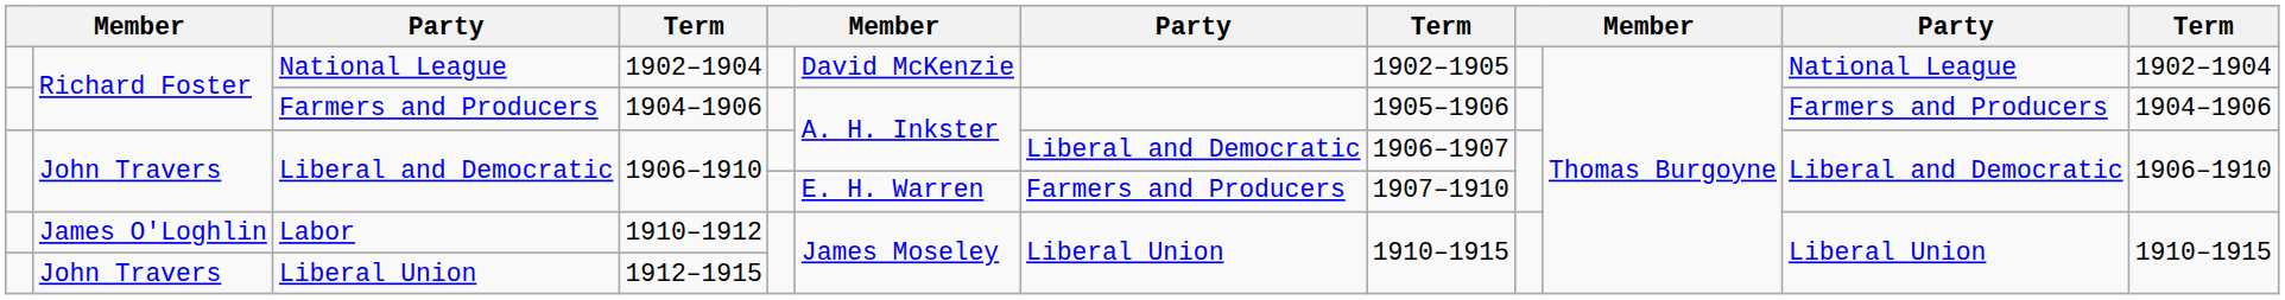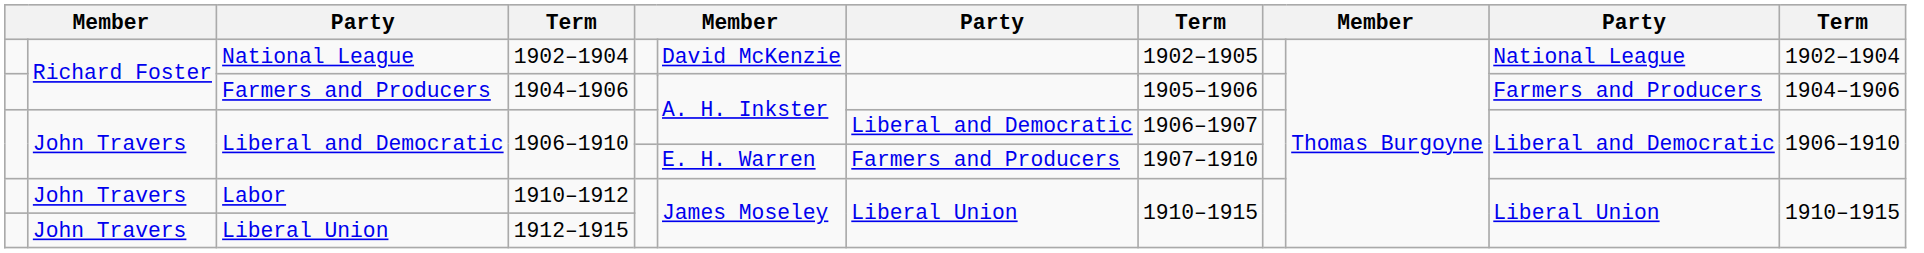Labor | column 2: James O'Loghlin -> John Travers
